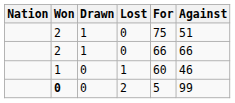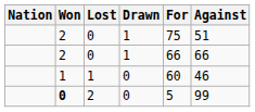columns swapped: Drawn <-> Lost
